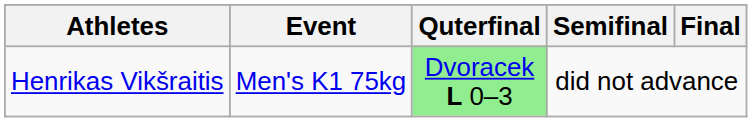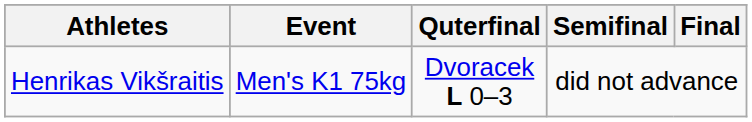Henrikas Vikšraitis | Quterfinal: lightgreen background -> no background
